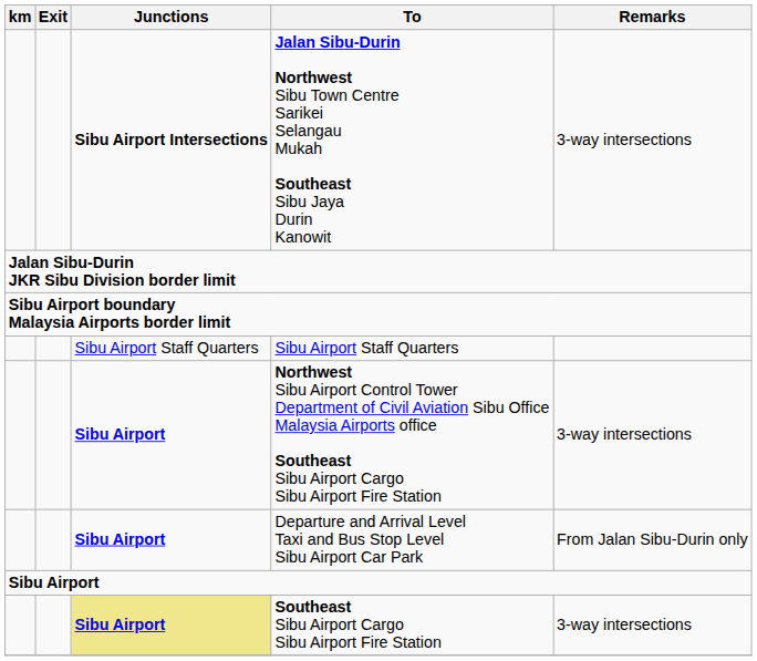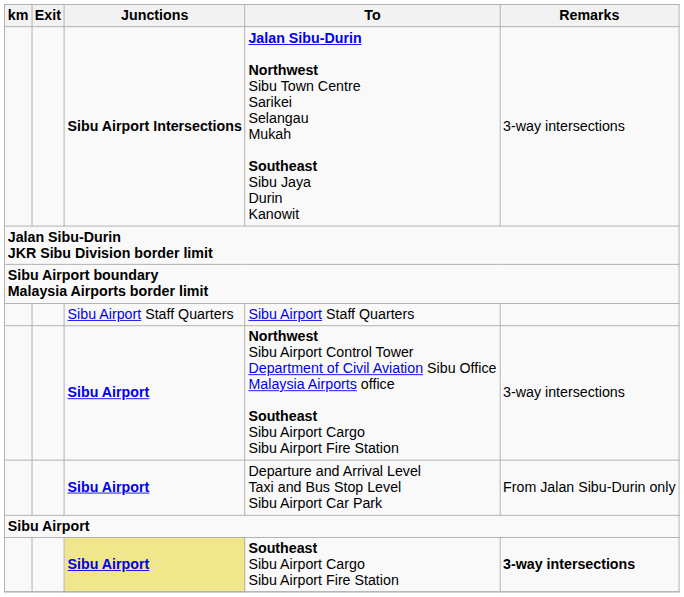Southeast Sibu Airport Cargo Sibu Airport Fire Station | Remarks: normal -> bold
